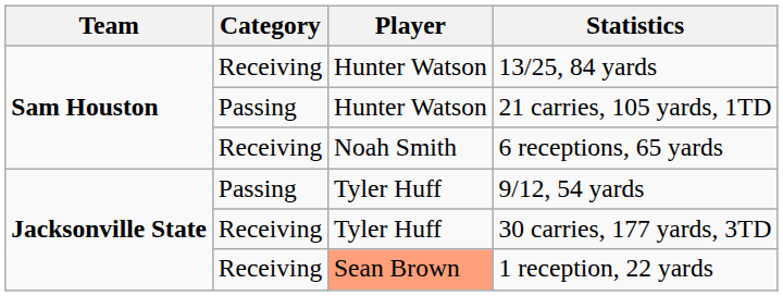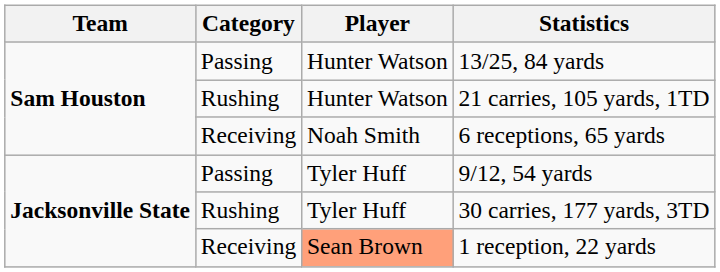13/25, 84 yards | Category: Receiving -> Passing
21 carries, 105 yards, 1TD | Category: Passing -> Rushing
30 carries, 177 yards, 3TD | Category: Receiving -> Rushing
